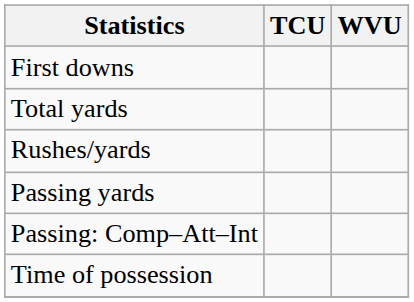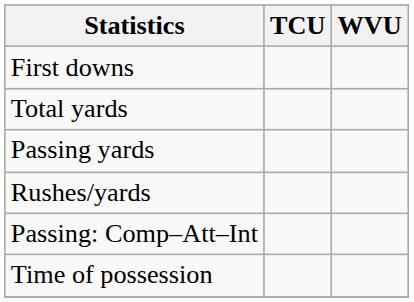rows swapped: Rushes/yards <-> Passing yards
